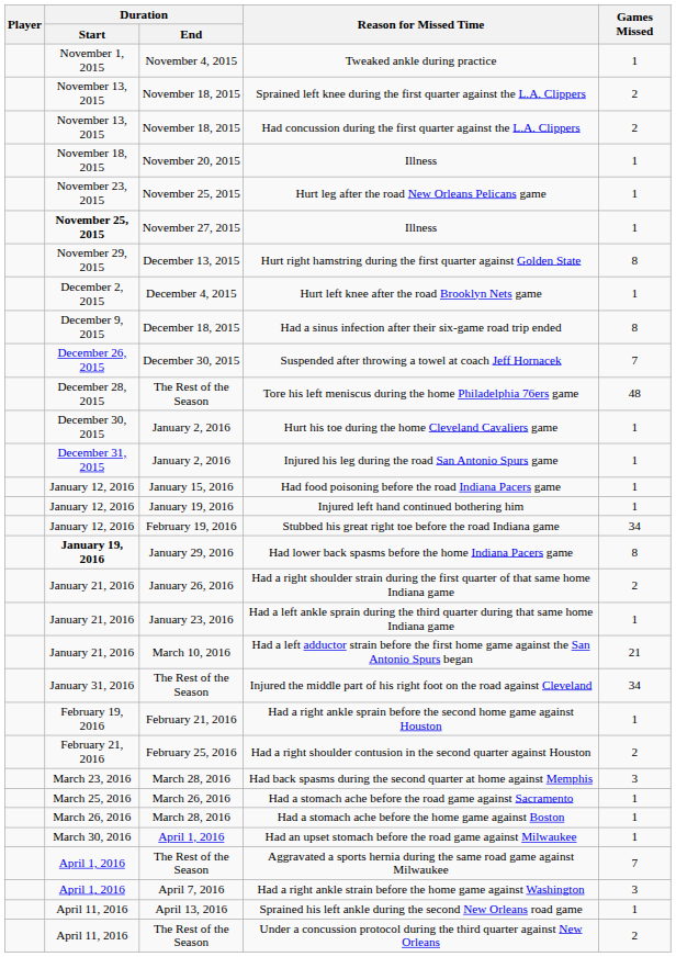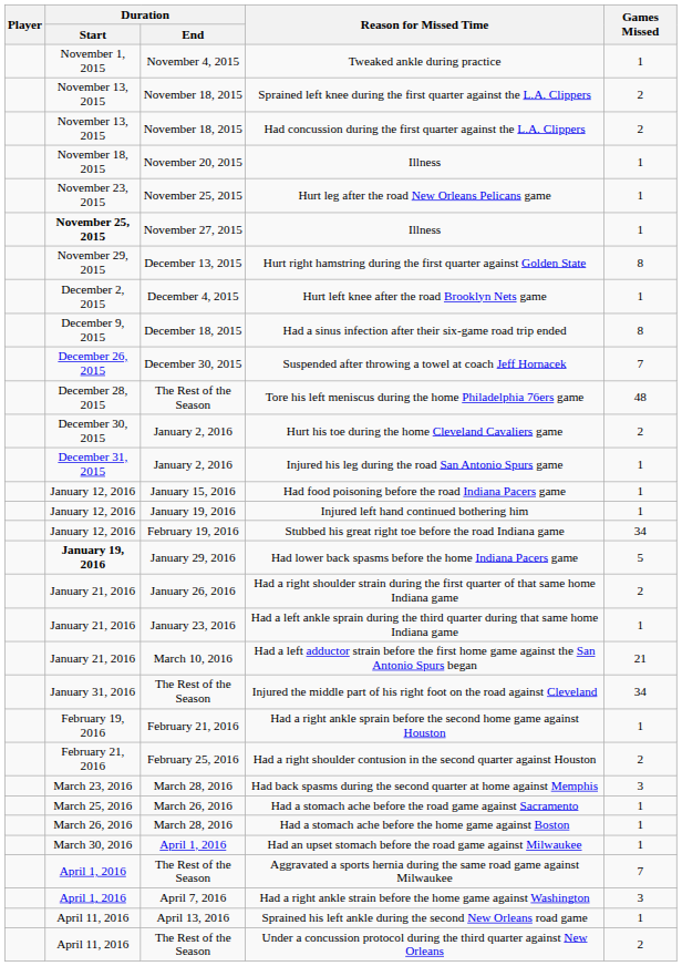Hurt his toe during the home Cleveland Cavaliers game | Games Missed: 1 -> 2
Had lower back spasms before the home Indiana Pacers game | Games Missed: 8 -> 5
